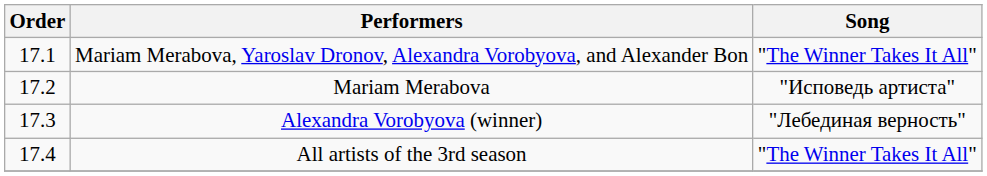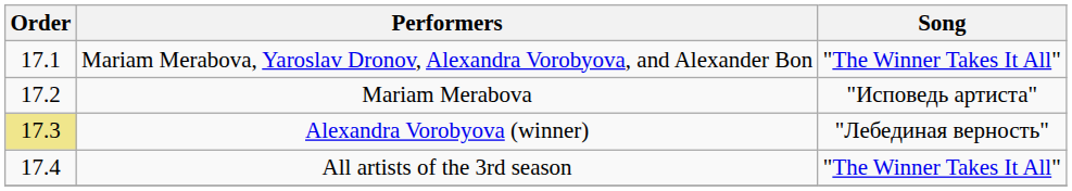Alexandra Vorobyova (winner) | Order: no background -> khaki background
